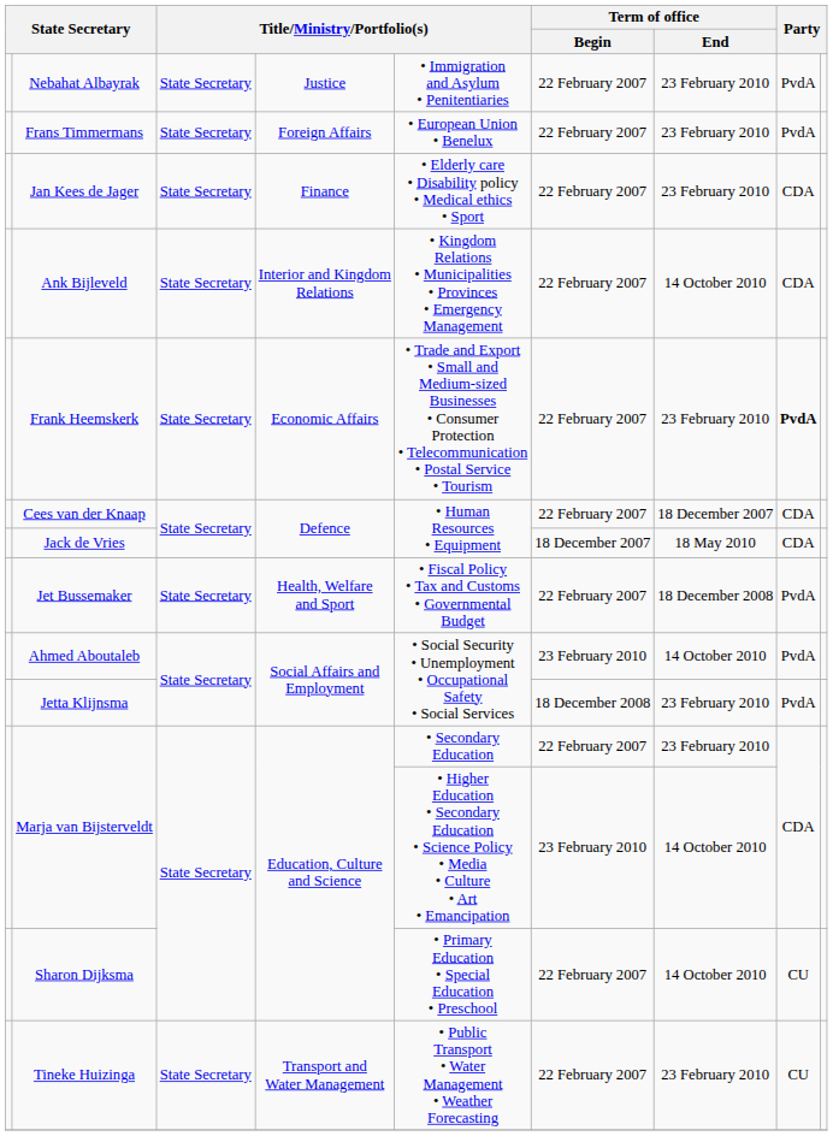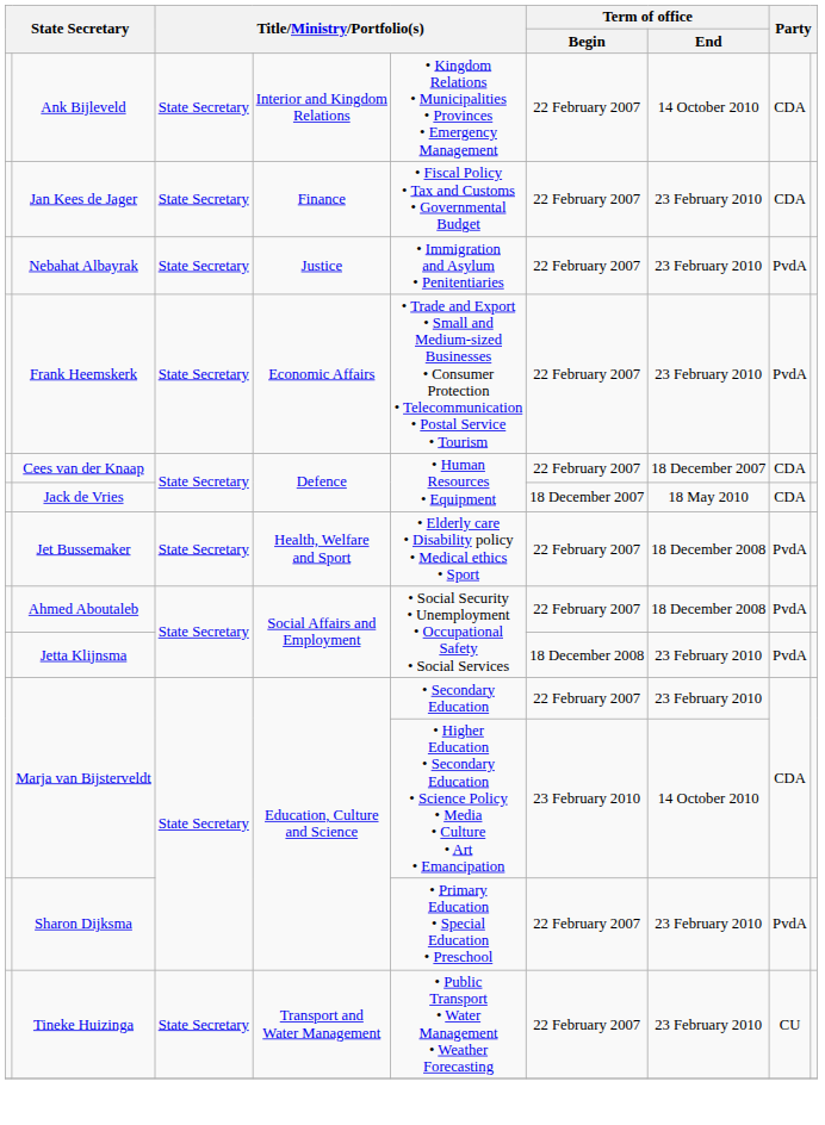rows swapped: Ank Bijleveld <-> Nebahat Albayrak
- row: Frans Timmermans | State Secretary | Foreign Affairs | • European Union • Benelux | 22 February 2007 | 23 February 2010 | PvdA
Jan Kees de Jager | column 5: • Elderly care • Disability policy • Medical ethics • Sport -> • Fiscal Policy • Tax and Customs • Governmental Budget
Frank Heemskerk | column 8: bold -> normal
Jet Bussemaker | column 5: • Fiscal Policy • Tax and Customs • Governmental Budget -> • Elderly care • Disability policy • Medical ethics • Sport
Ahmed Aboutaleb | Term of office / Begin: 23 February 2010 -> 22 February 2007
Ahmed Aboutaleb | Term of office / End: 14 October 2010 -> 18 December 2008
Sharon Dijksma | Term of office / End: 14 October 2010 -> 23 February 2010
Sharon Dijksma | column 8: CU -> PvdA
